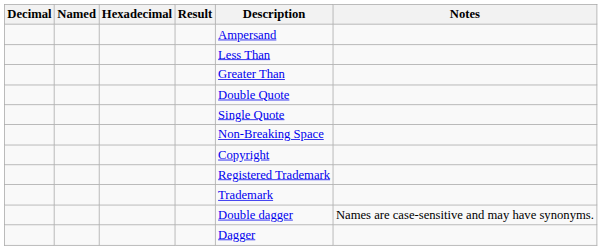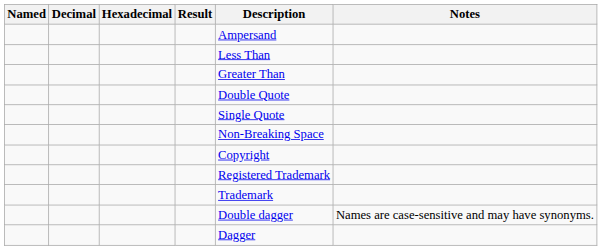columns swapped: Named <-> Decimal
